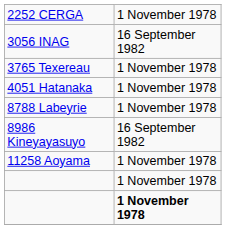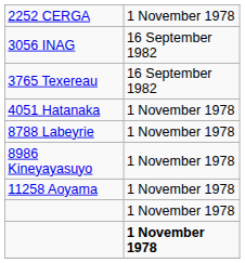row 3 | column 2: 1 November 1978 -> 16 September 1982
row 6 | column 2: 16 September 1982 -> 1 November 1978
